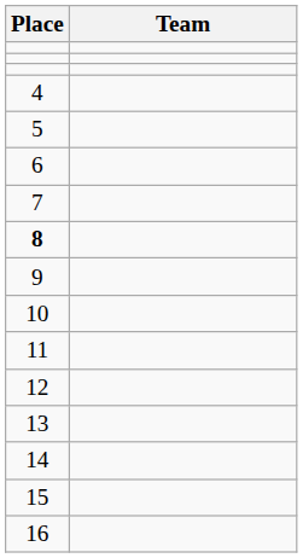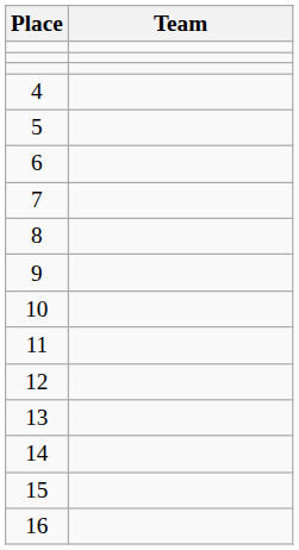row 9 | Place: bold -> normal
